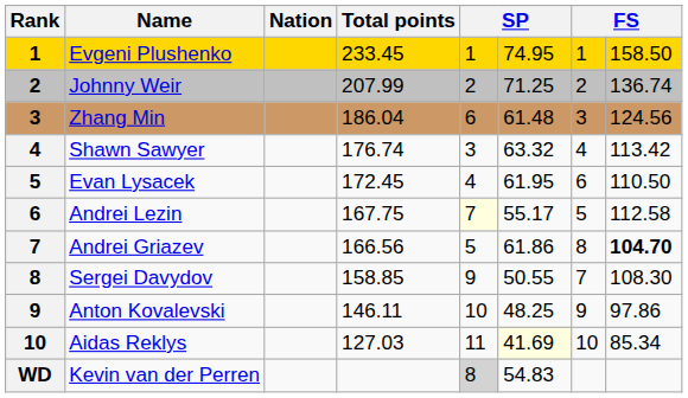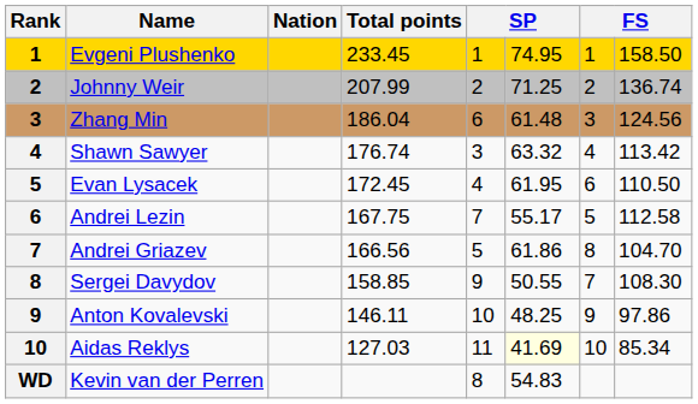Andrei Lezin | column 5: lightyellow background -> no background
Andrei Griazev | column 8: bold -> normal
Kevin van der Perren | column 5: lightgrey background -> no background
